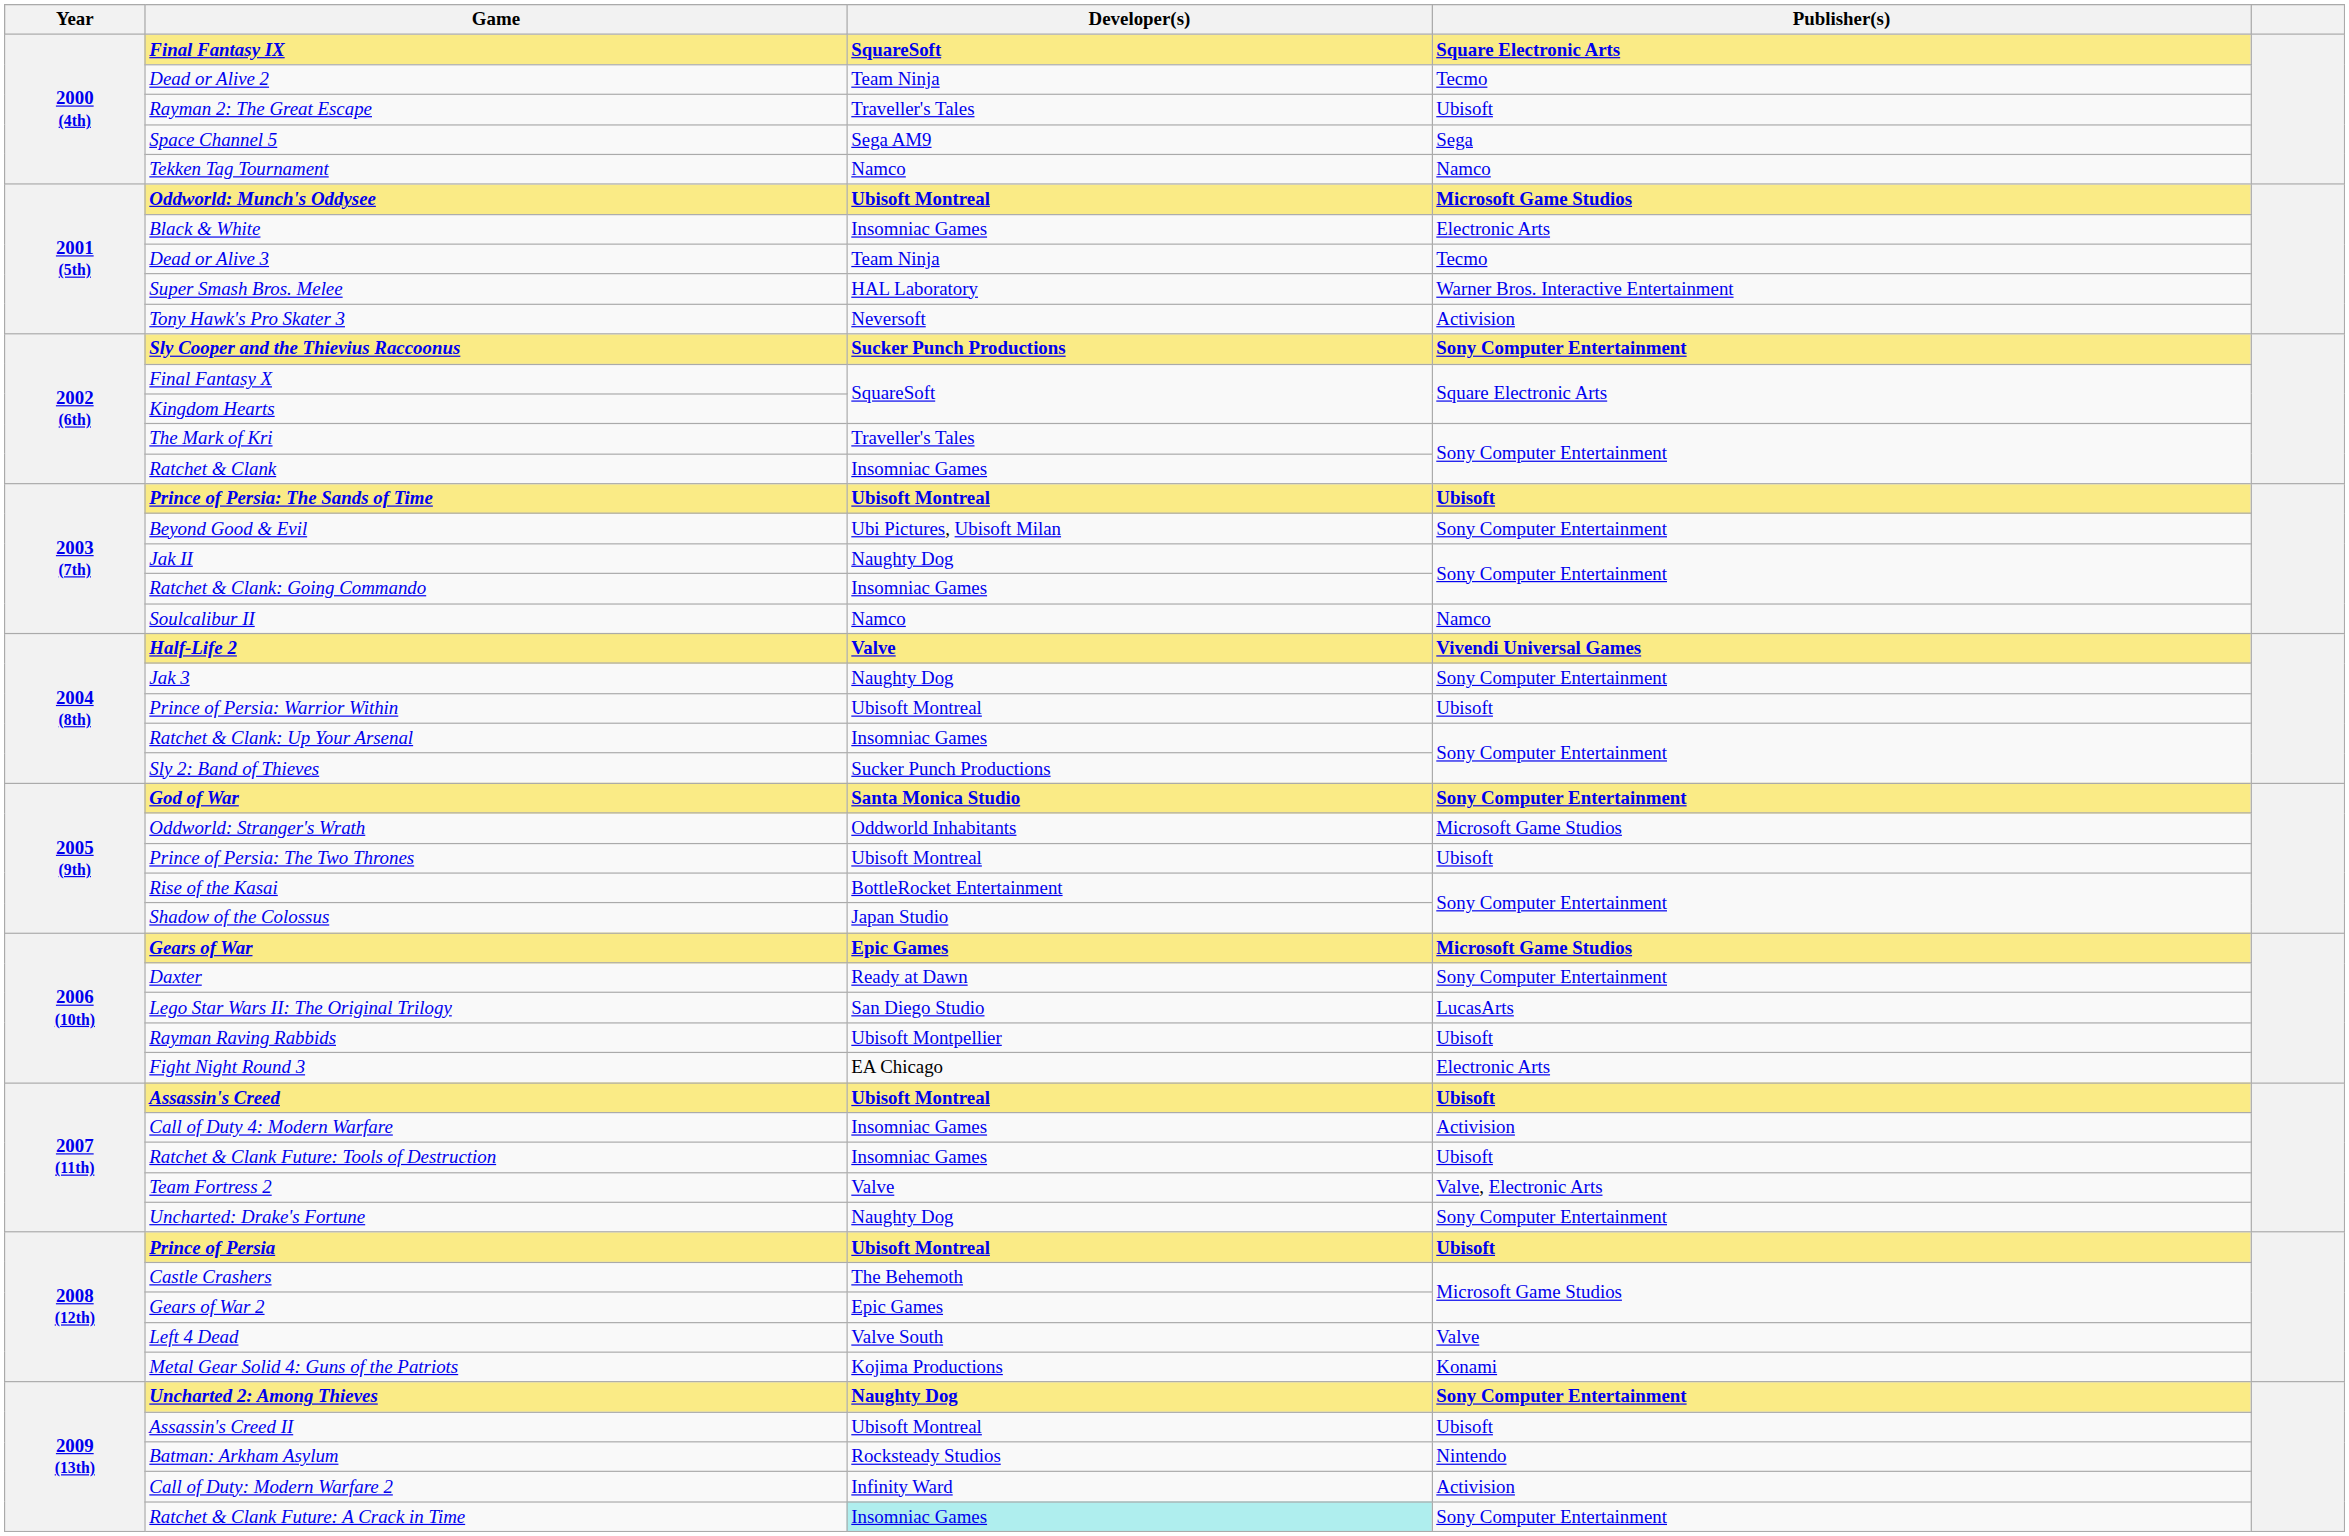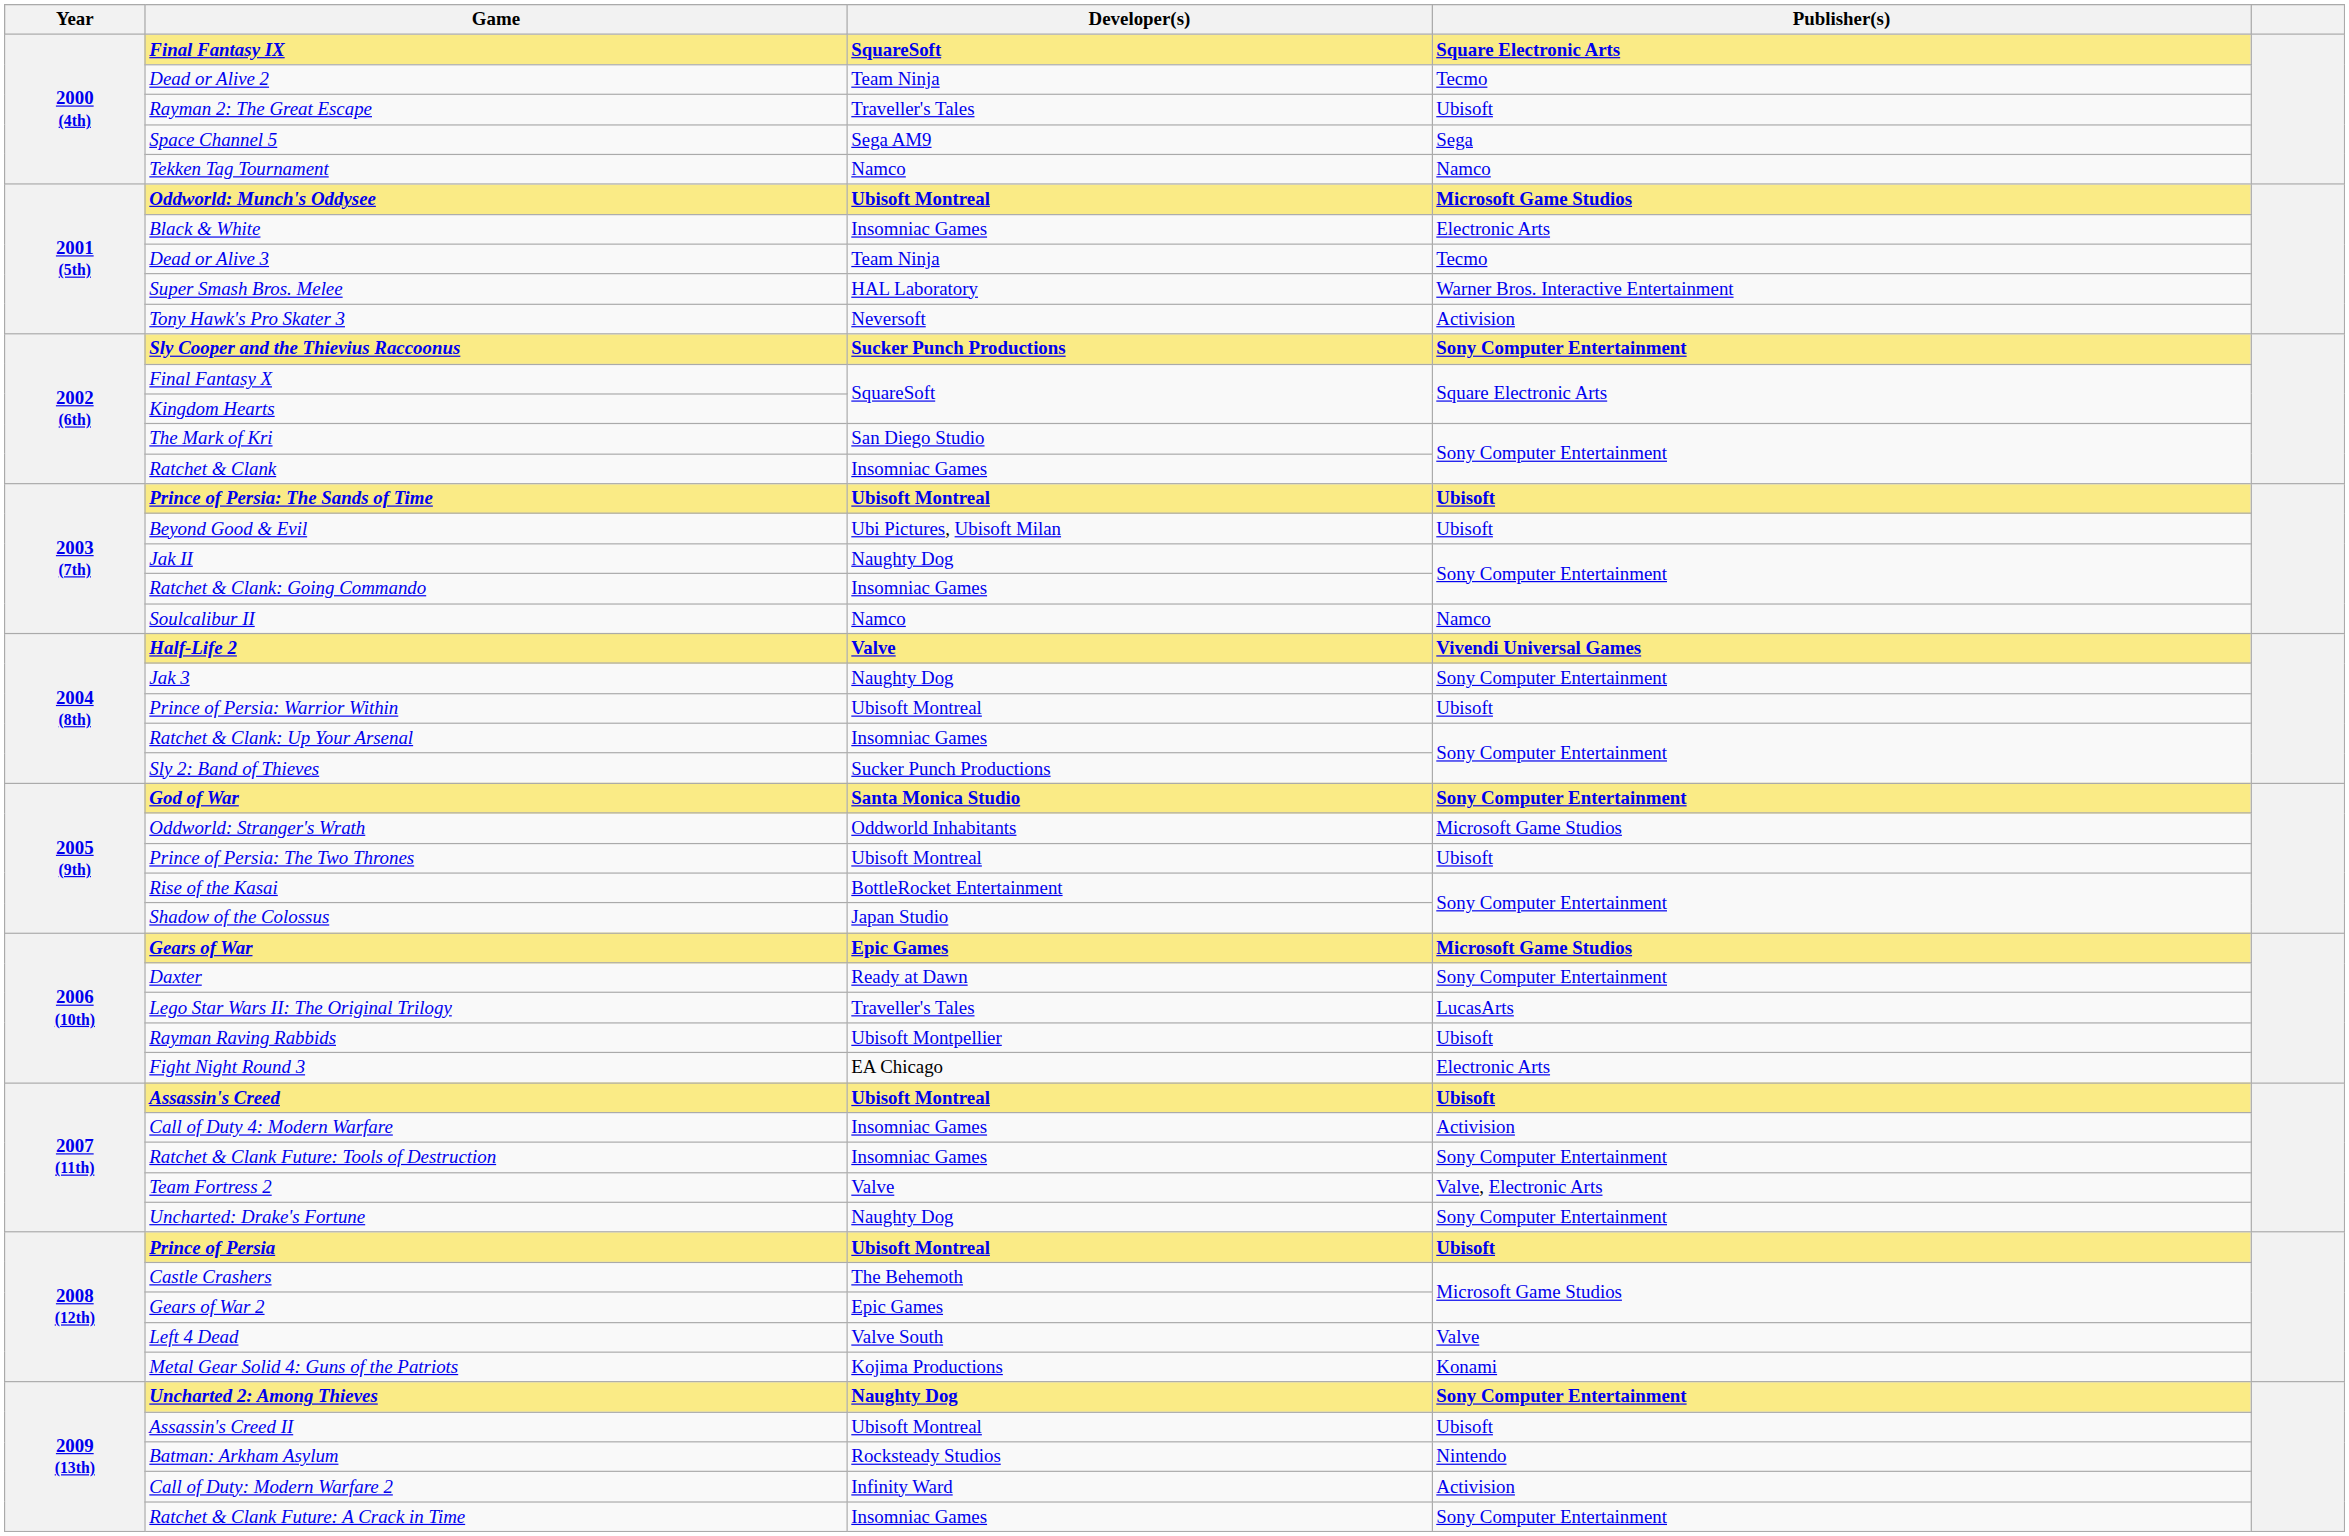The Mark of Kri | Developer(s): Traveller's Tales -> San Diego Studio
Beyond Good & Evil | Publisher(s): Sony Computer Entertainment -> Ubisoft
Lego Star Wars II: The Original Trilogy | Developer(s): San Diego Studio -> Traveller's Tales
Ratchet & Clank Future: Tools of Destruction | Publisher(s): Ubisoft -> Sony Computer Entertainment
Ratchet & Clank Future: A Crack in Time | Developer(s): paleturquoise background -> no background
